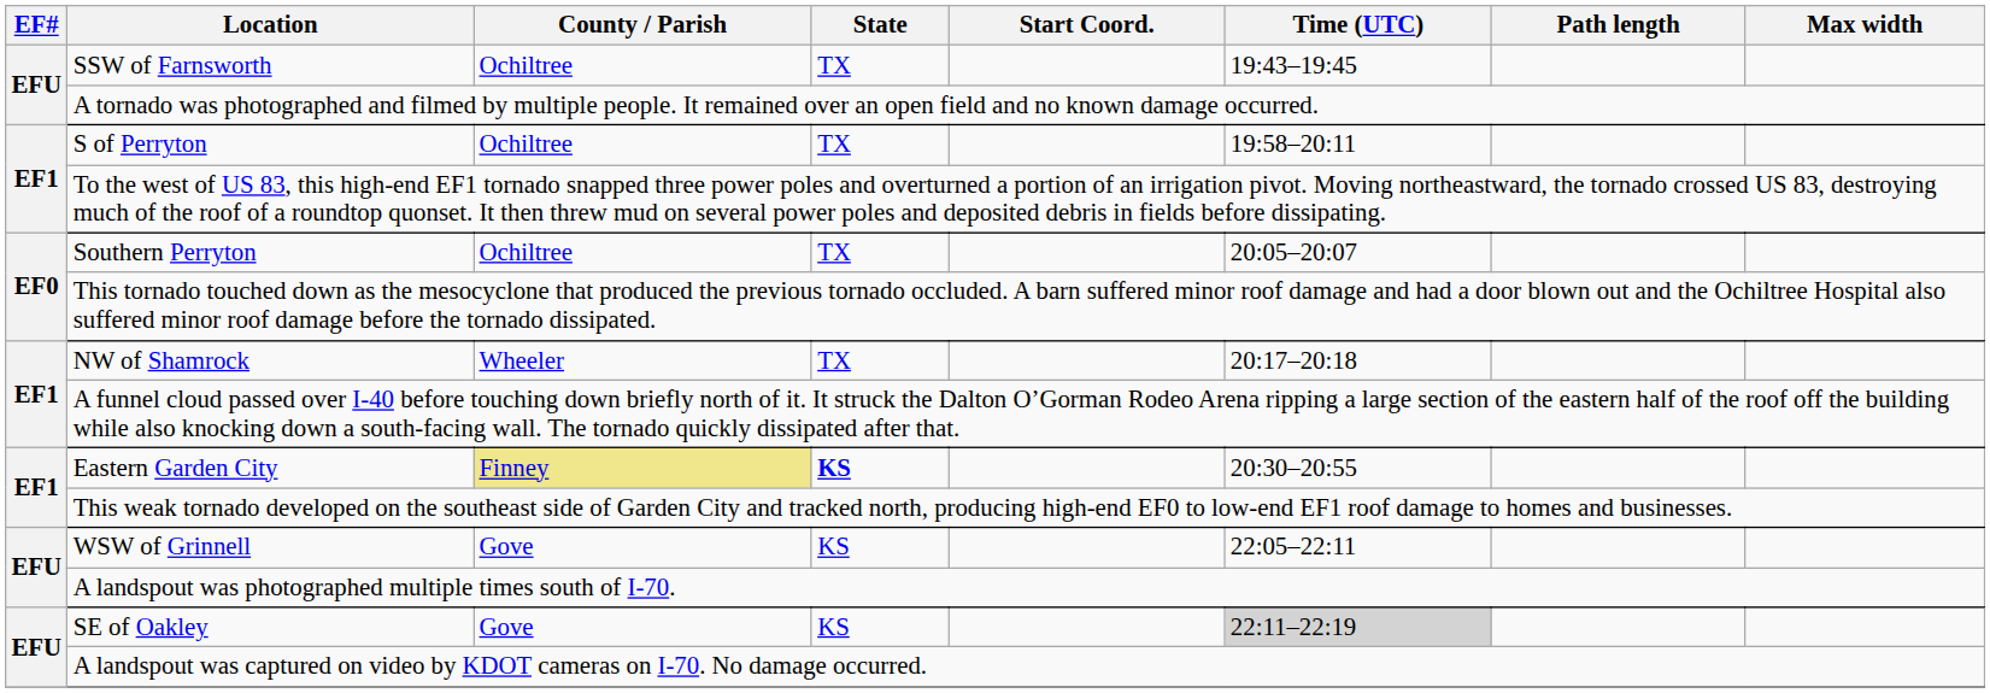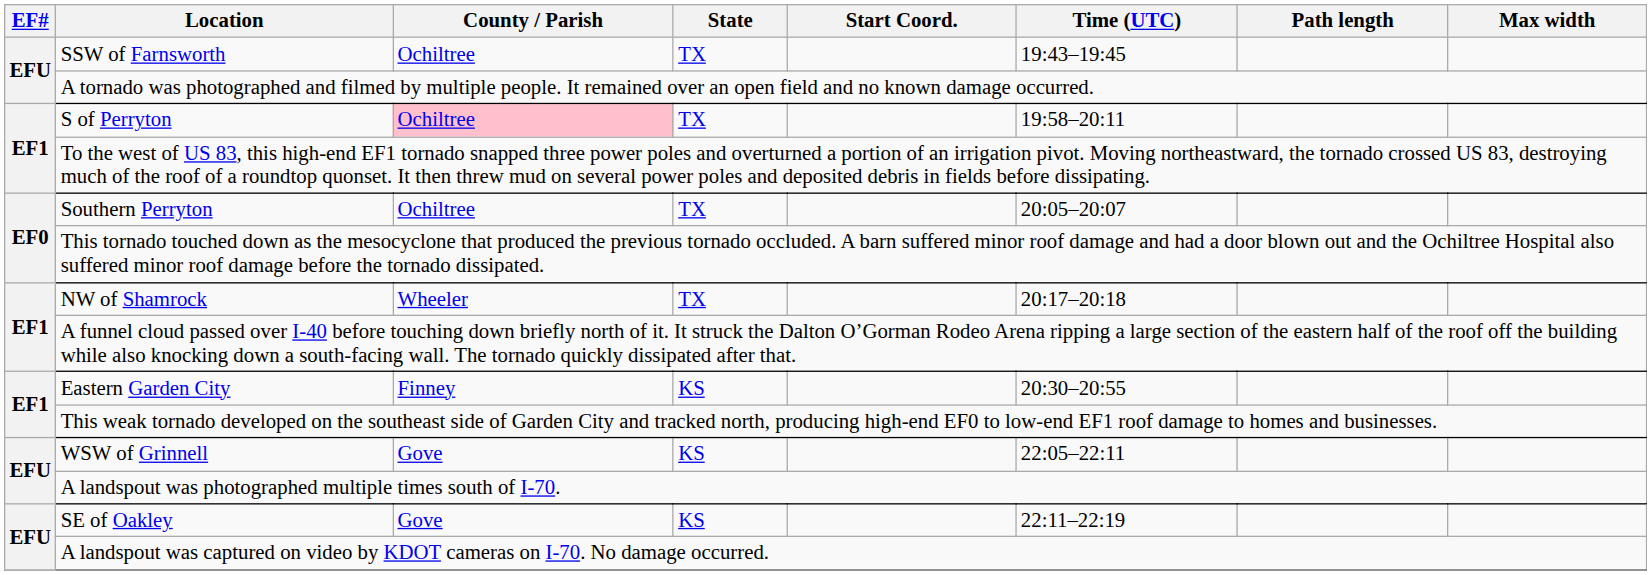S of Perryton | County / Parish: no background -> pink background
Eastern Garden City | County / Parish: khaki background -> no background
Eastern Garden City | State: bold -> normal
SE of Oakley | Time (UTC): lightgrey background -> no background
